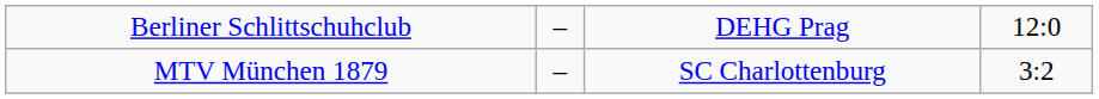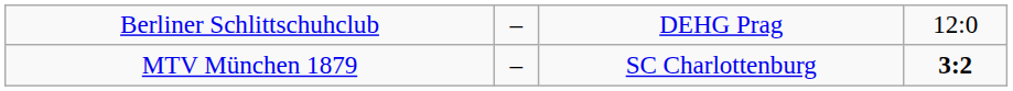MTV München 1879 | column 4: normal -> bold
